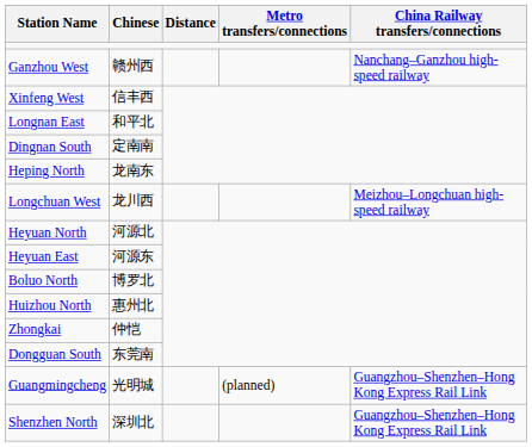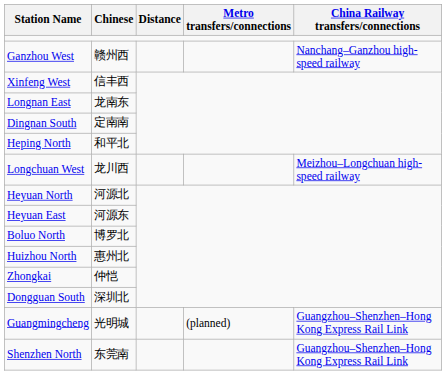Longnan East | Chinese: 和平北 -> 龙南东
Heping North | Chinese: 龙南东 -> 和平北
Dongguan South | Chinese: 东莞南 -> 深圳北
Shenzhen North | Chinese: 深圳北 -> 东莞南
